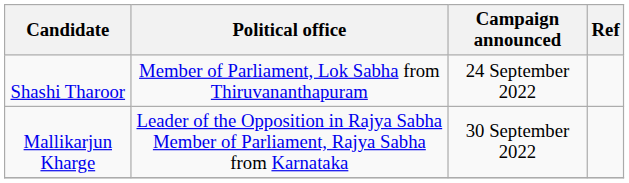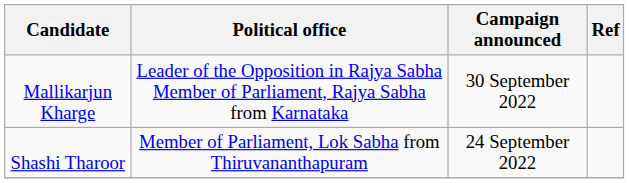rows swapped: Shashi Tharoor <-> Mallikarjun Kharge
